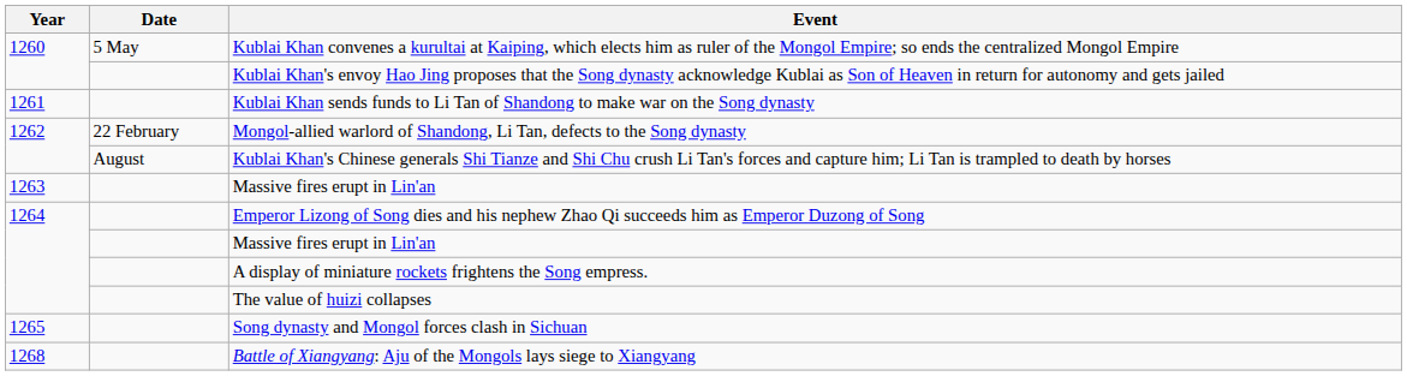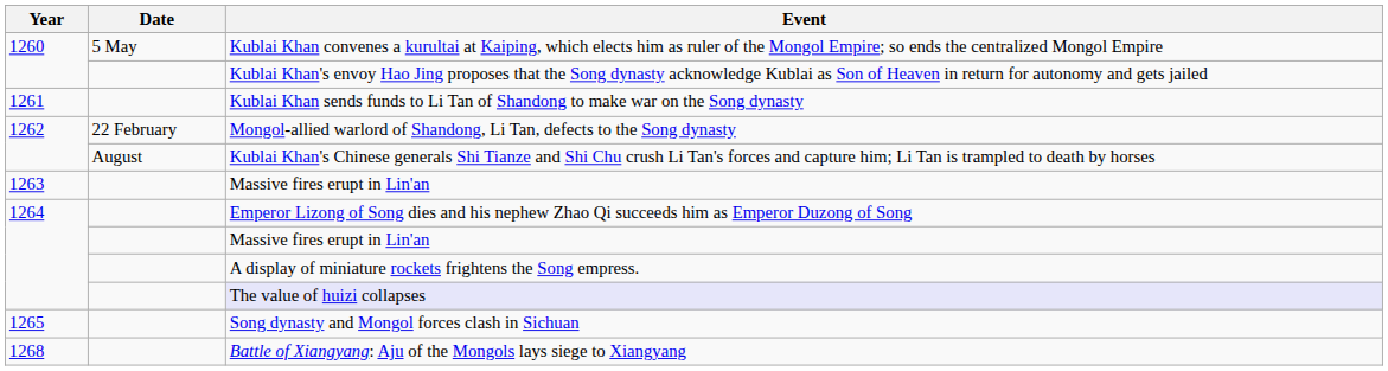The value of huizi collapses | Event: no background -> lavender background
